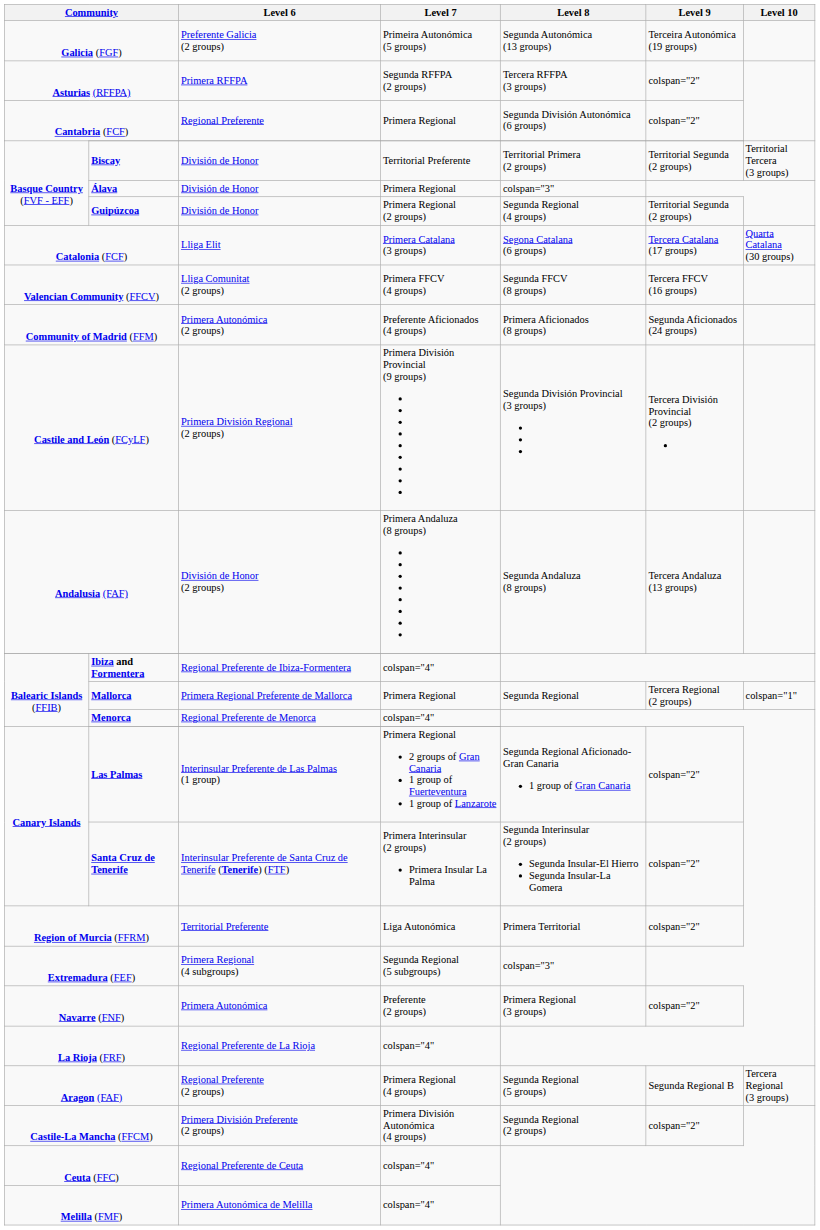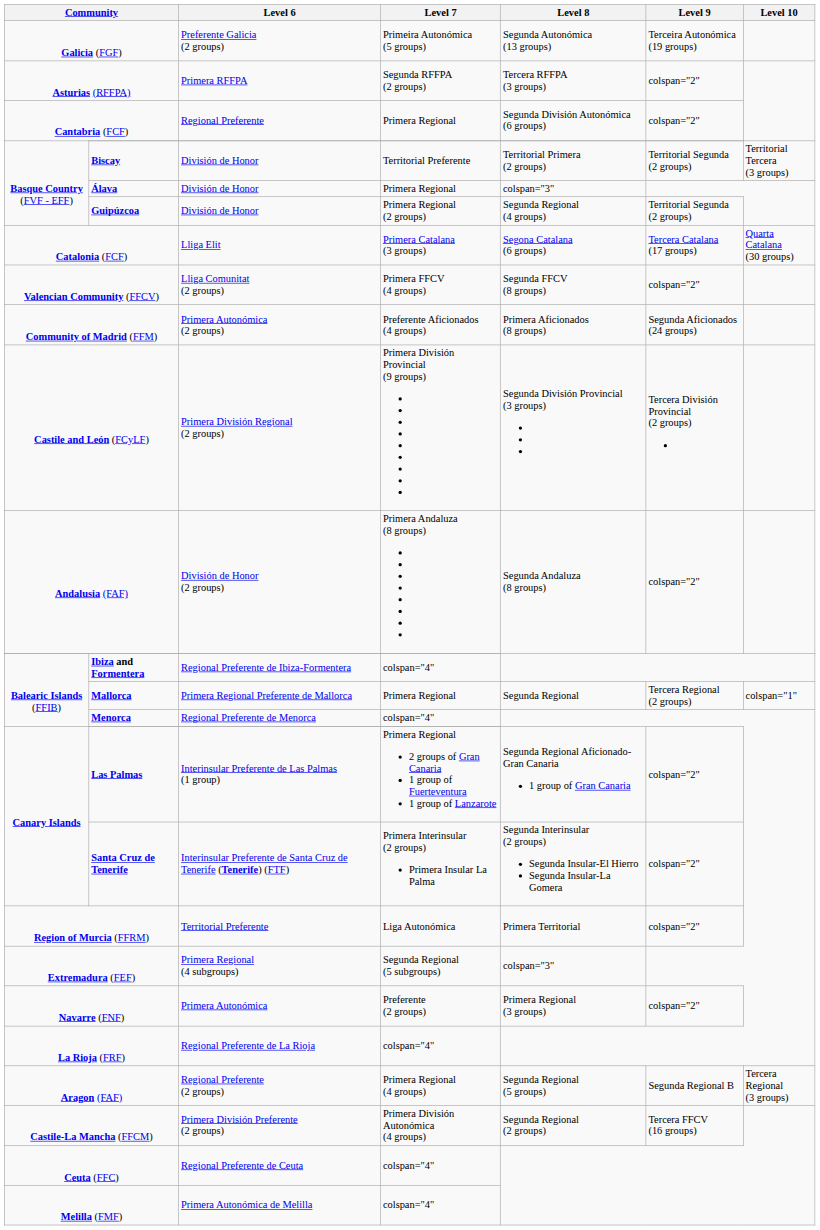Valencian Community (FFCV) | Level 9: Tercera FFCV (16 groups) -> colspan="2"
Andalusia (FAF) | Level 9: Tercera Andaluza (13 groups) -> colspan="2"
Castile-La Mancha (FFCM) | Level 9: colspan="2" -> Tercera FFCV (16 groups)
